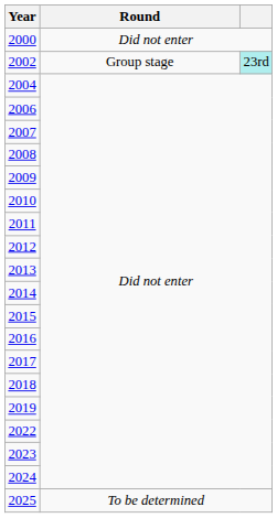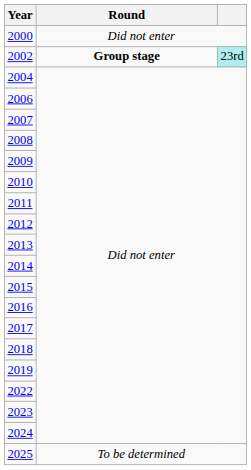2002 | Round: normal -> bold
